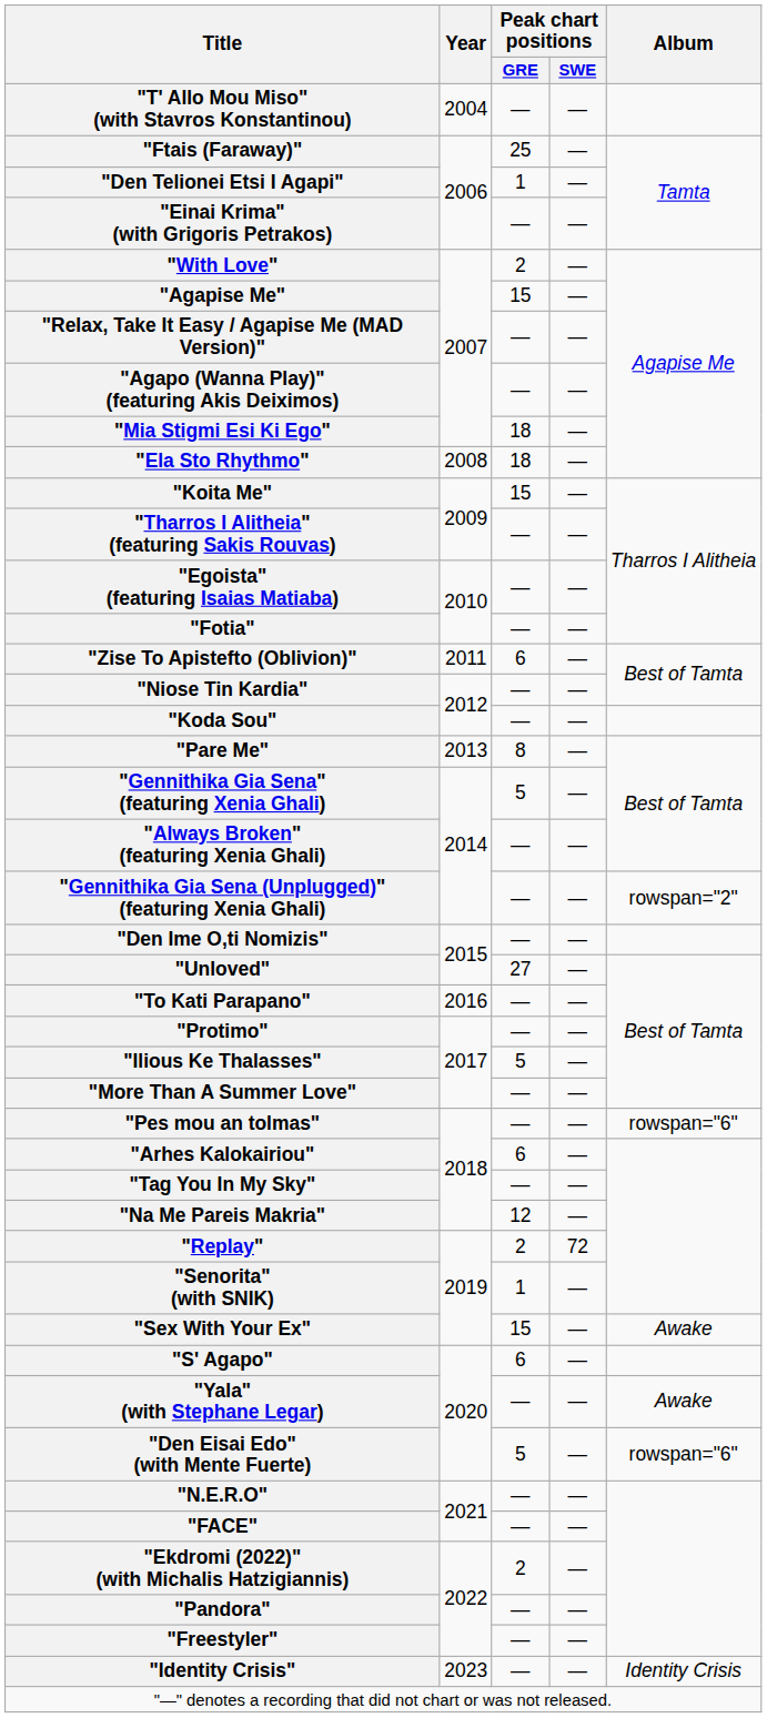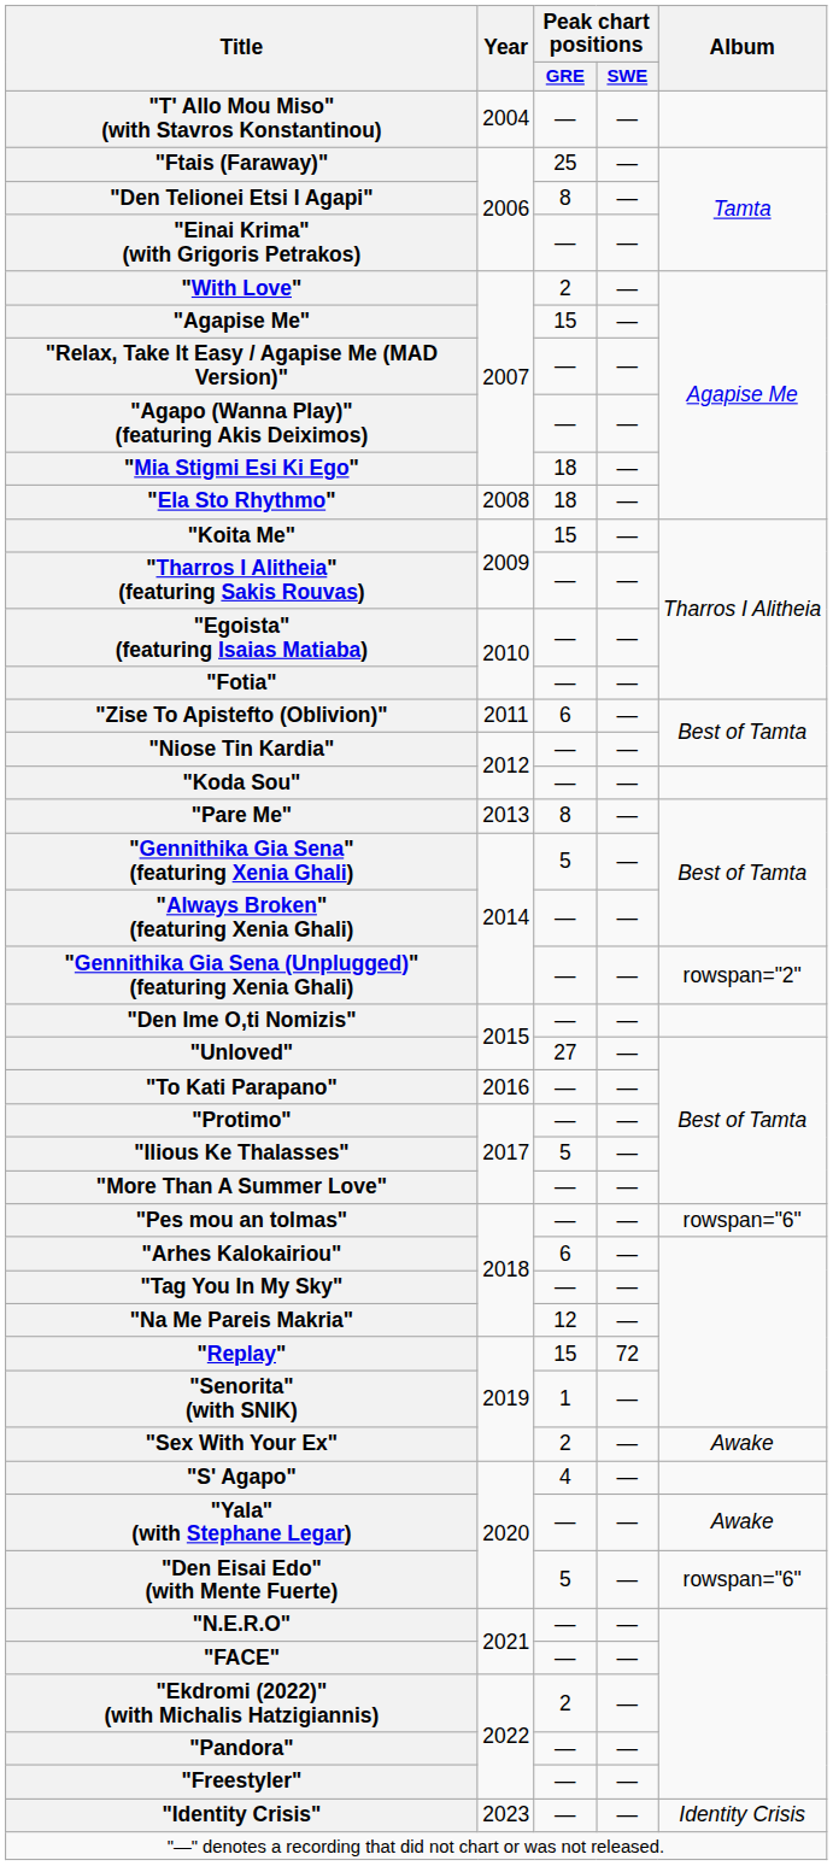"Den Telionei Etsi I Agapi" | Peak chart positions / GRE: 1 -> 8
"Replay" | Peak chart positions / GRE: 2 -> 15
"Sex With Your Ex" | Peak chart positions / GRE: 15 -> 2
"S' Agapo" | Peak chart positions / GRE: 6 -> 4
